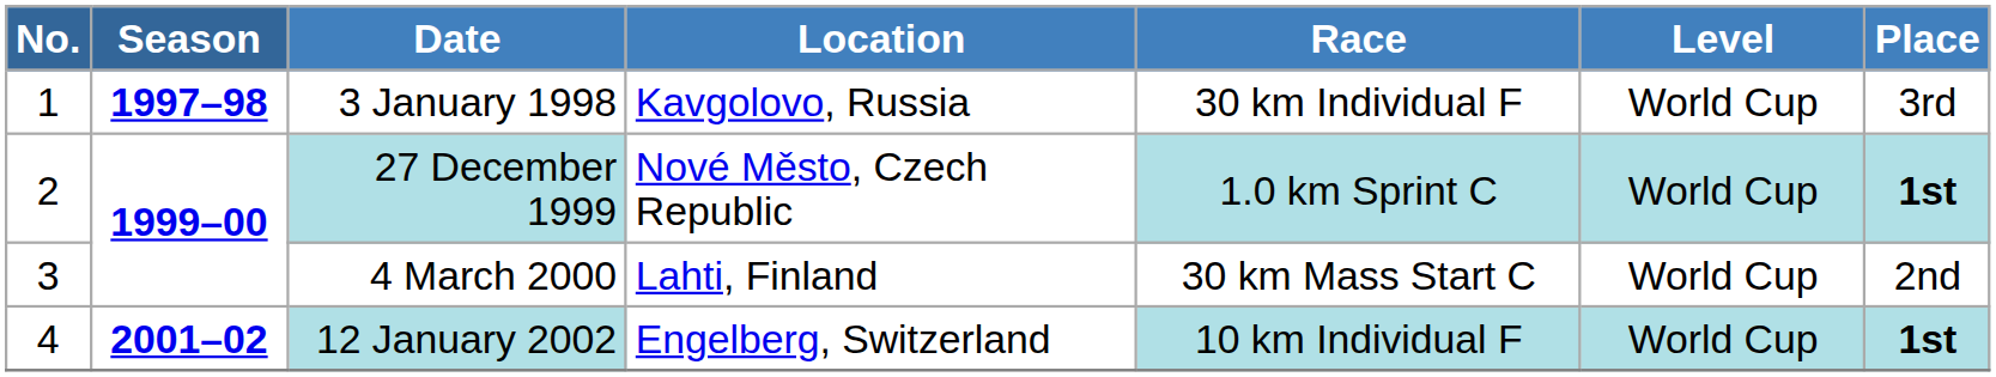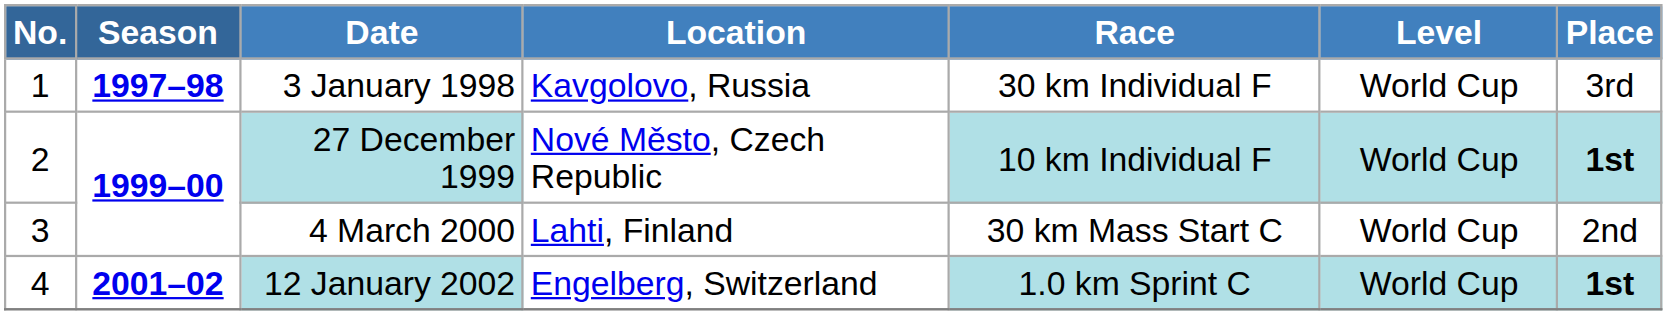27 December 1999 | Race: 1.0 km Sprint C -> 10 km Individual F
12 January 2002 | Race: 10 km Individual F -> 1.0 km Sprint C
